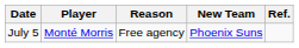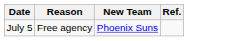- column: Player | Monté Morris
